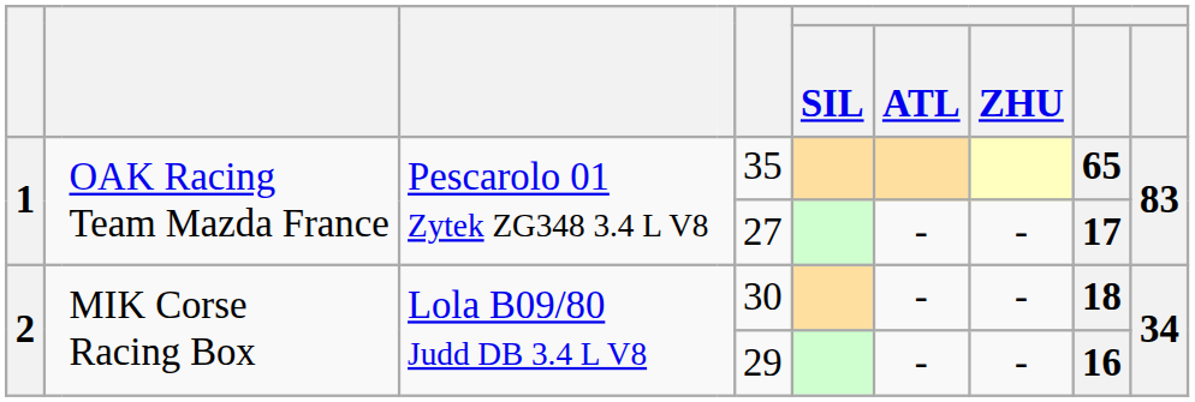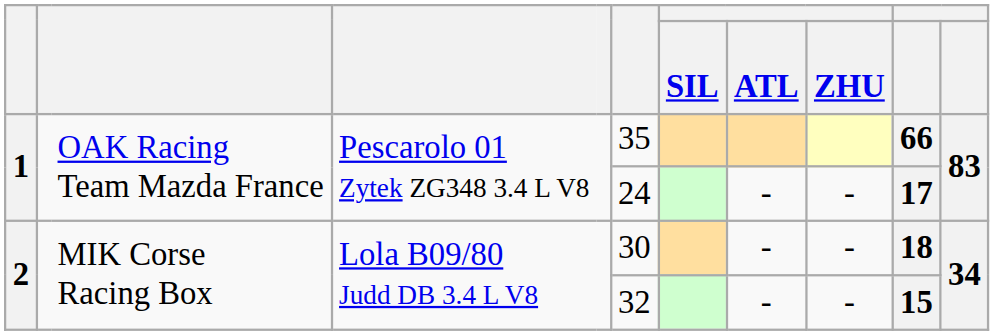row 3 | column 10: 65 -> 66
row 4 | column 6: 27 -> 24
row 6 | column 6: 29 -> 32
row 6 | column 10: 16 -> 15
